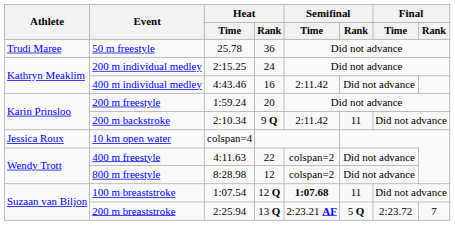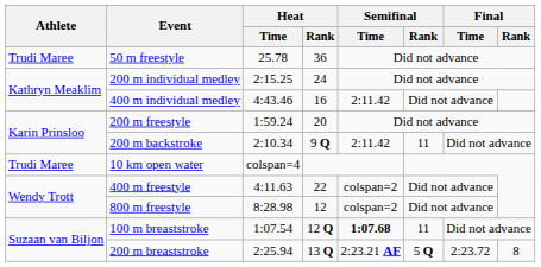10 km open water | Athlete: Jessica Roux -> Trudi Maree
200 m breaststroke | Final / Rank: 7 -> 8
